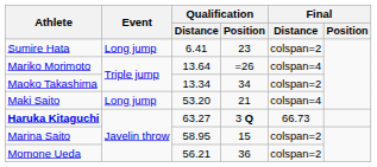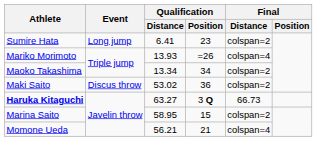Mariko Morimoto | Qualification / Distance: 13.64 -> 13.93
Maki Saito | Event: Long jump -> Discus throw
Maki Saito | Qualification / Distance: 53.20 -> 53.02
Maki Saito | Qualification / Position: 21 -> 36
Maki Saito | Final / Distance: colspan=4 -> colspan=2
Momone Ueda | Qualification / Position: 36 -> 21
Momone Ueda | Final / Distance: colspan=2 -> colspan=4
